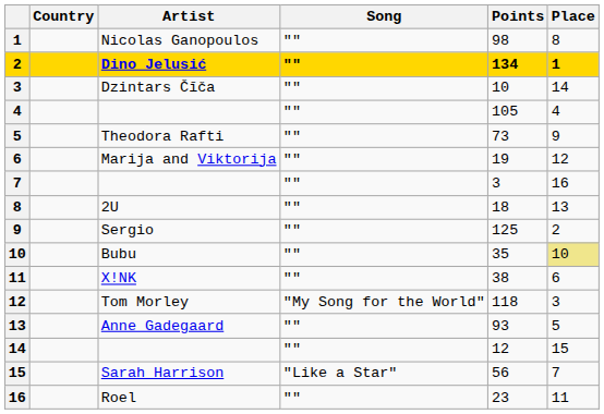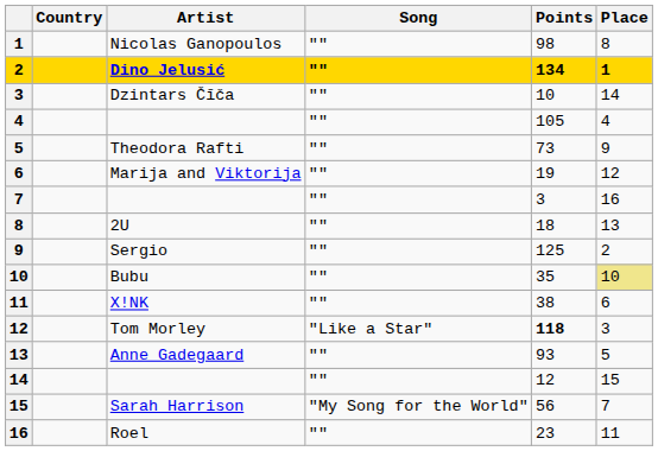row 13 | Song: "My Song for the World" -> "Like a Star"
row 13 | Points: normal -> bold
row 16 | Song: "Like a Star" -> "My Song for the World"
